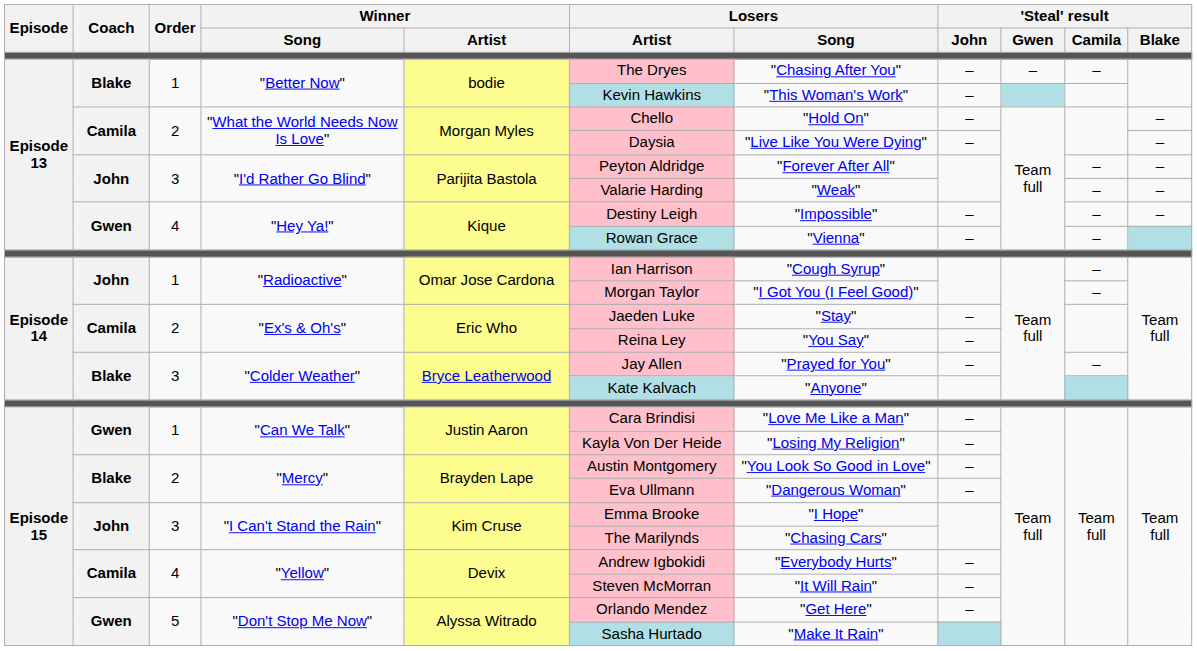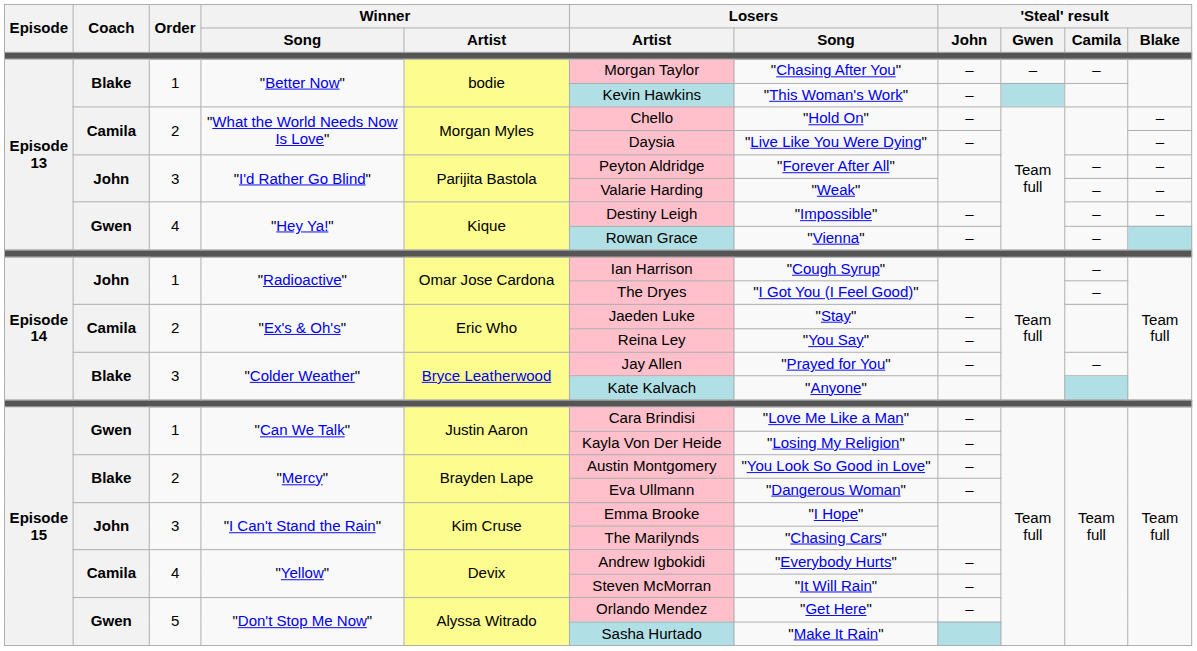row 4 | Losers / Artist: The Dryes -> Morgan Taylor
row 14 | Losers / Artist: Morgan Taylor -> The Dryes
